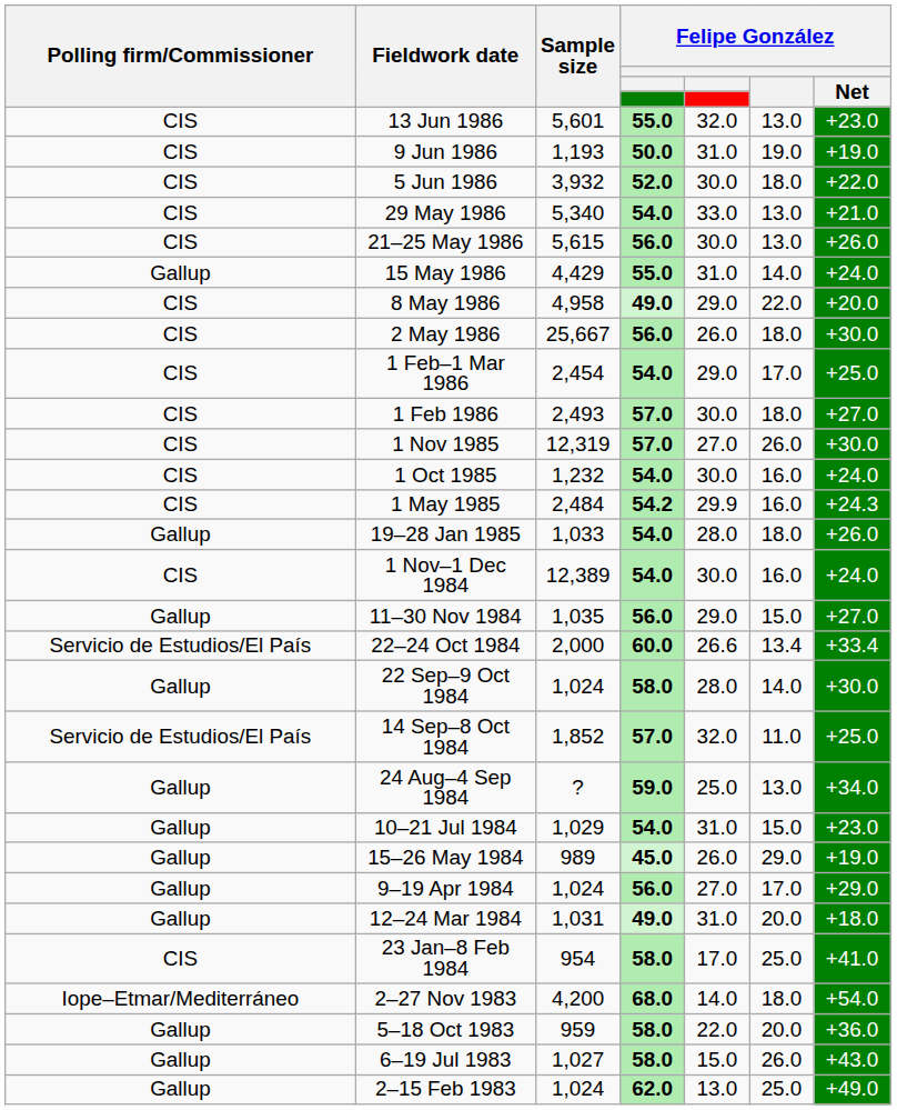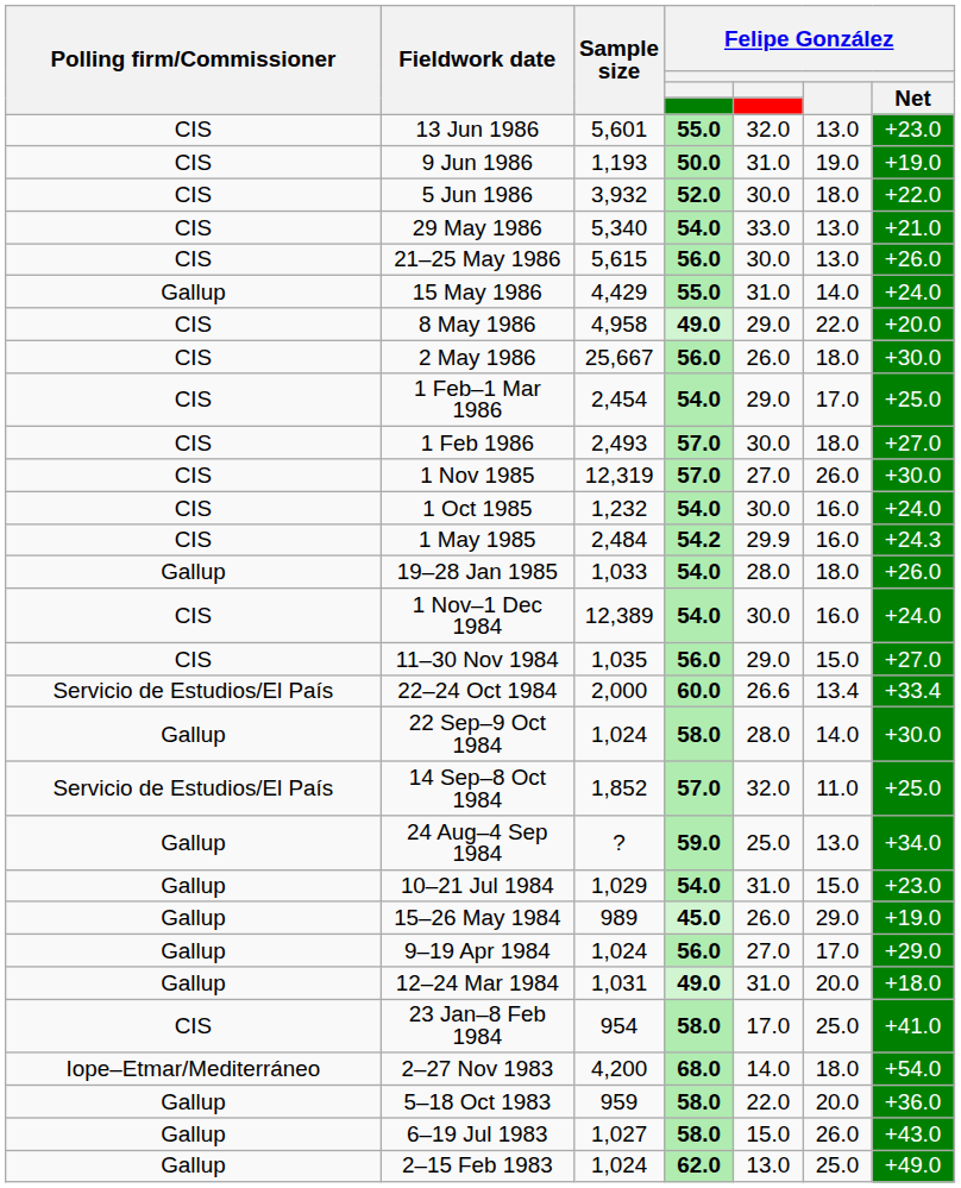11–30 Nov 1984 | Polling firm/Commissioner: Gallup -> CIS
